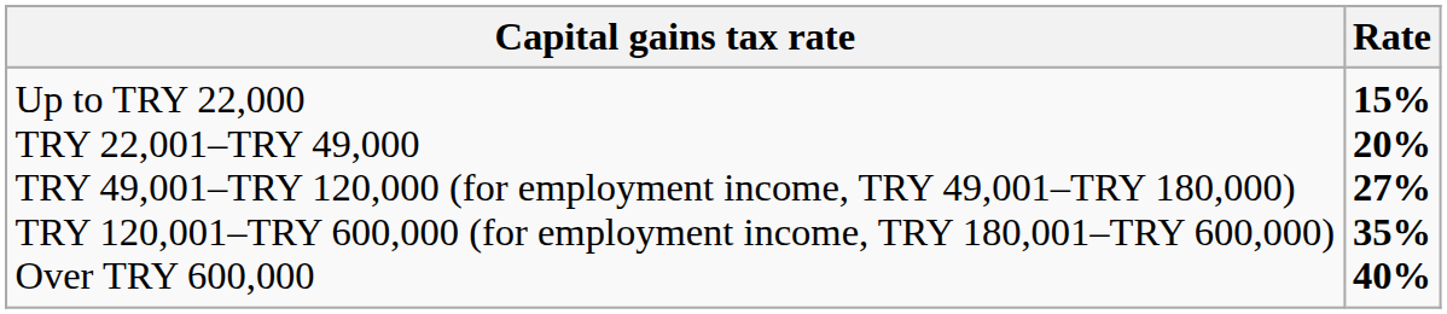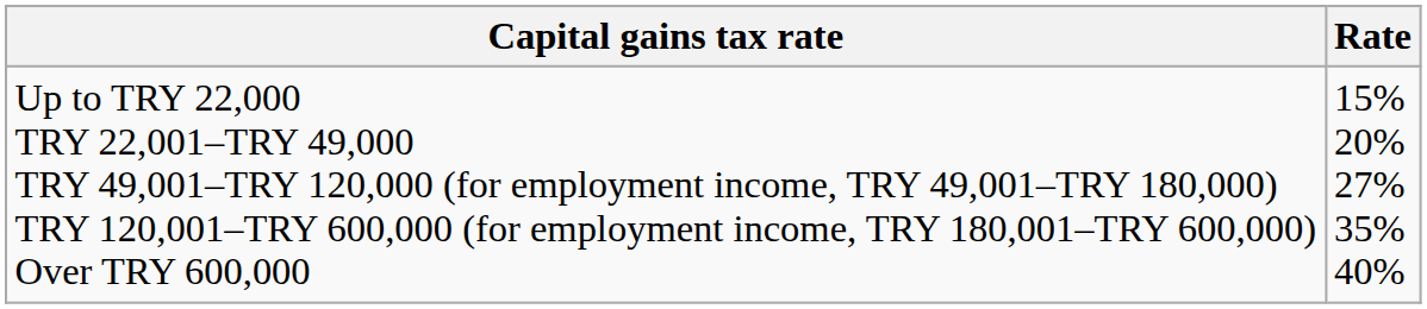row 2 | Rate: bold -> normal
